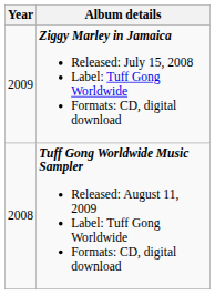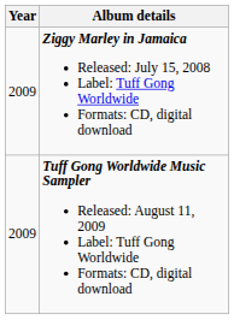row 3 | Year: 2008 -> 2009
